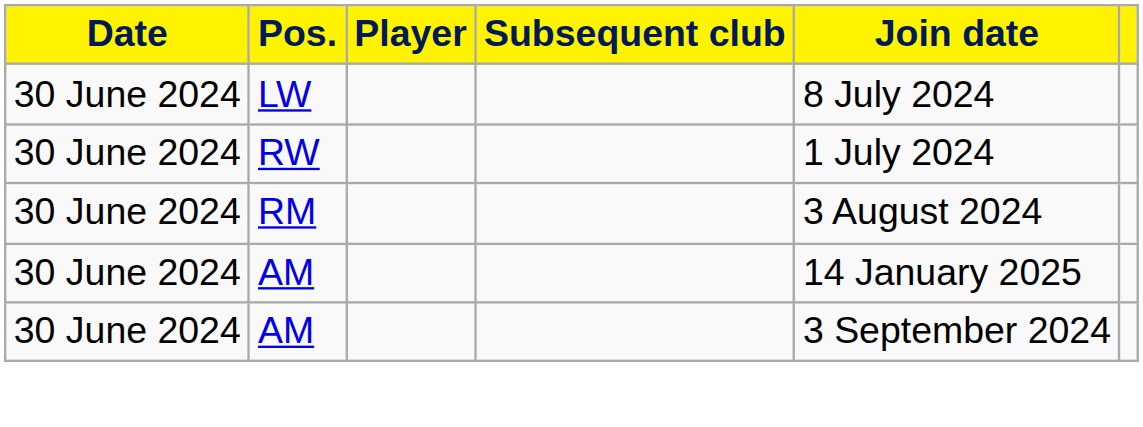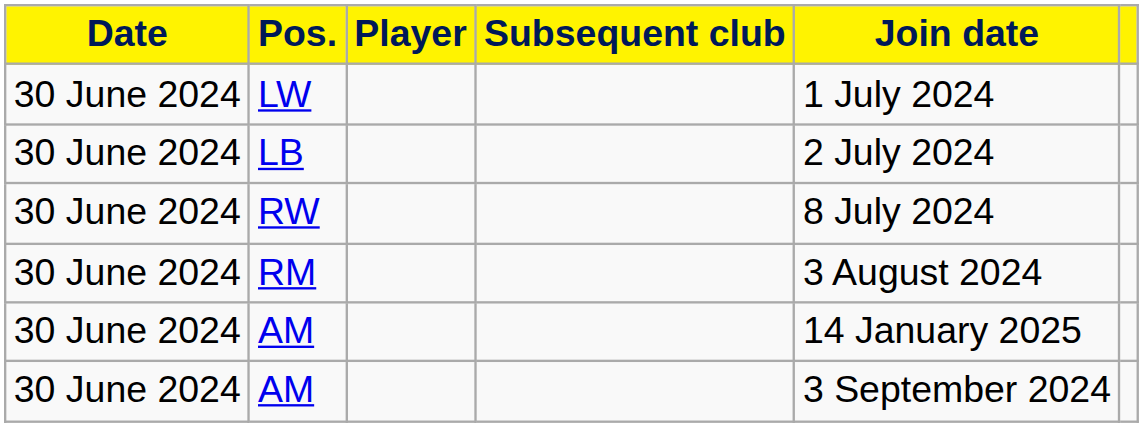LW | Join date: 8 July 2024 -> 1 July 2024
+ row: 30 June 2024 | LB | 2 July 2024
RW | Join date: 1 July 2024 -> 8 July 2024
